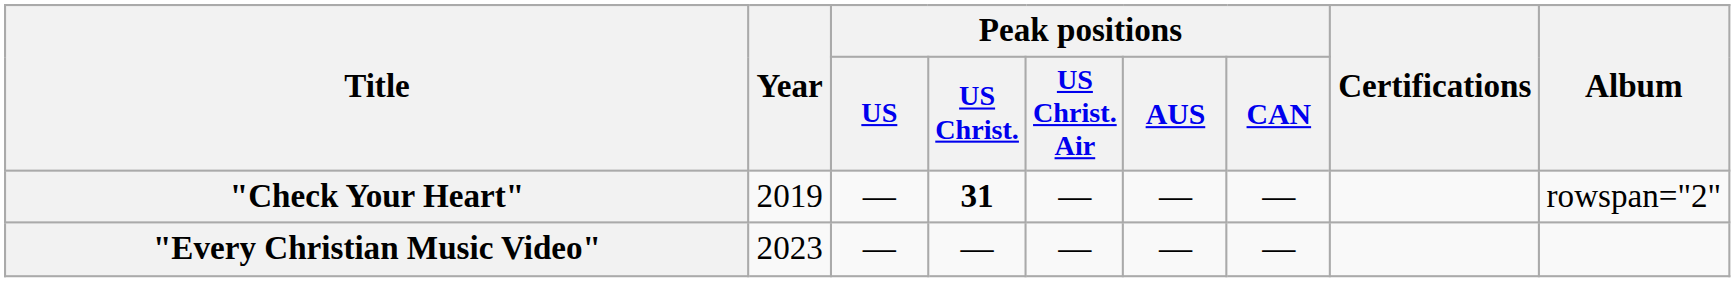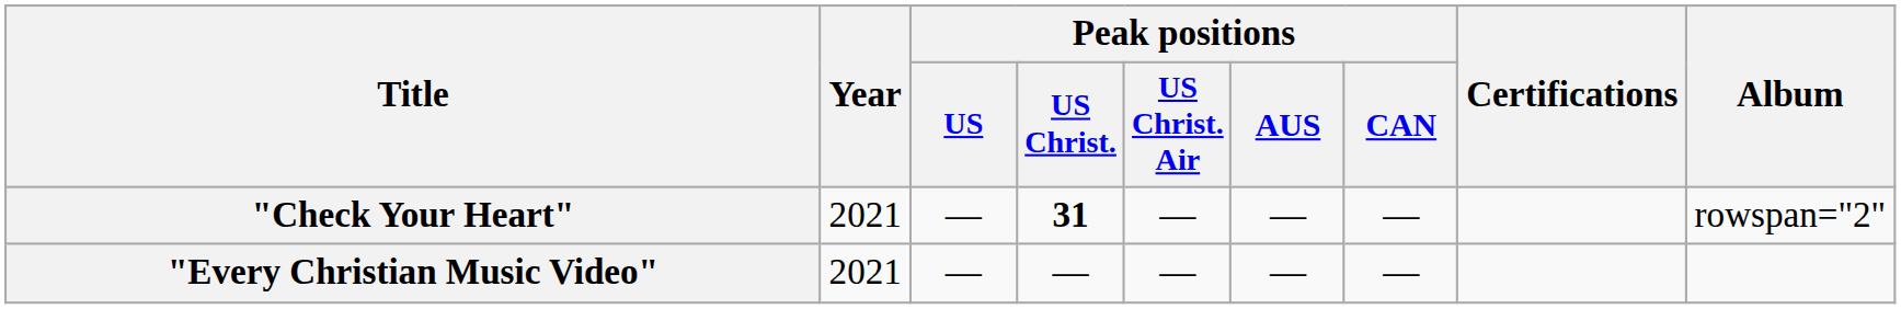"Check Your Heart" | Year: 2019 -> 2021
"Every Christian Music Video" | Year: 2023 -> 2021
